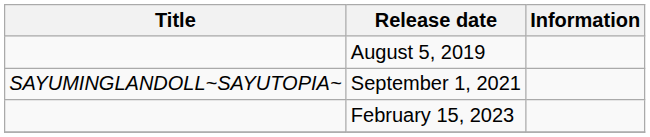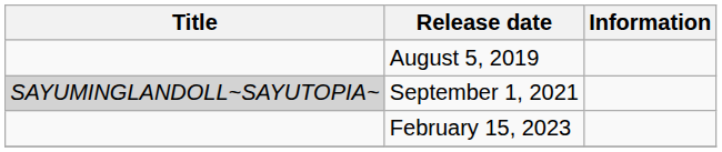September 1, 2021 | Title: no background -> lightgrey background
